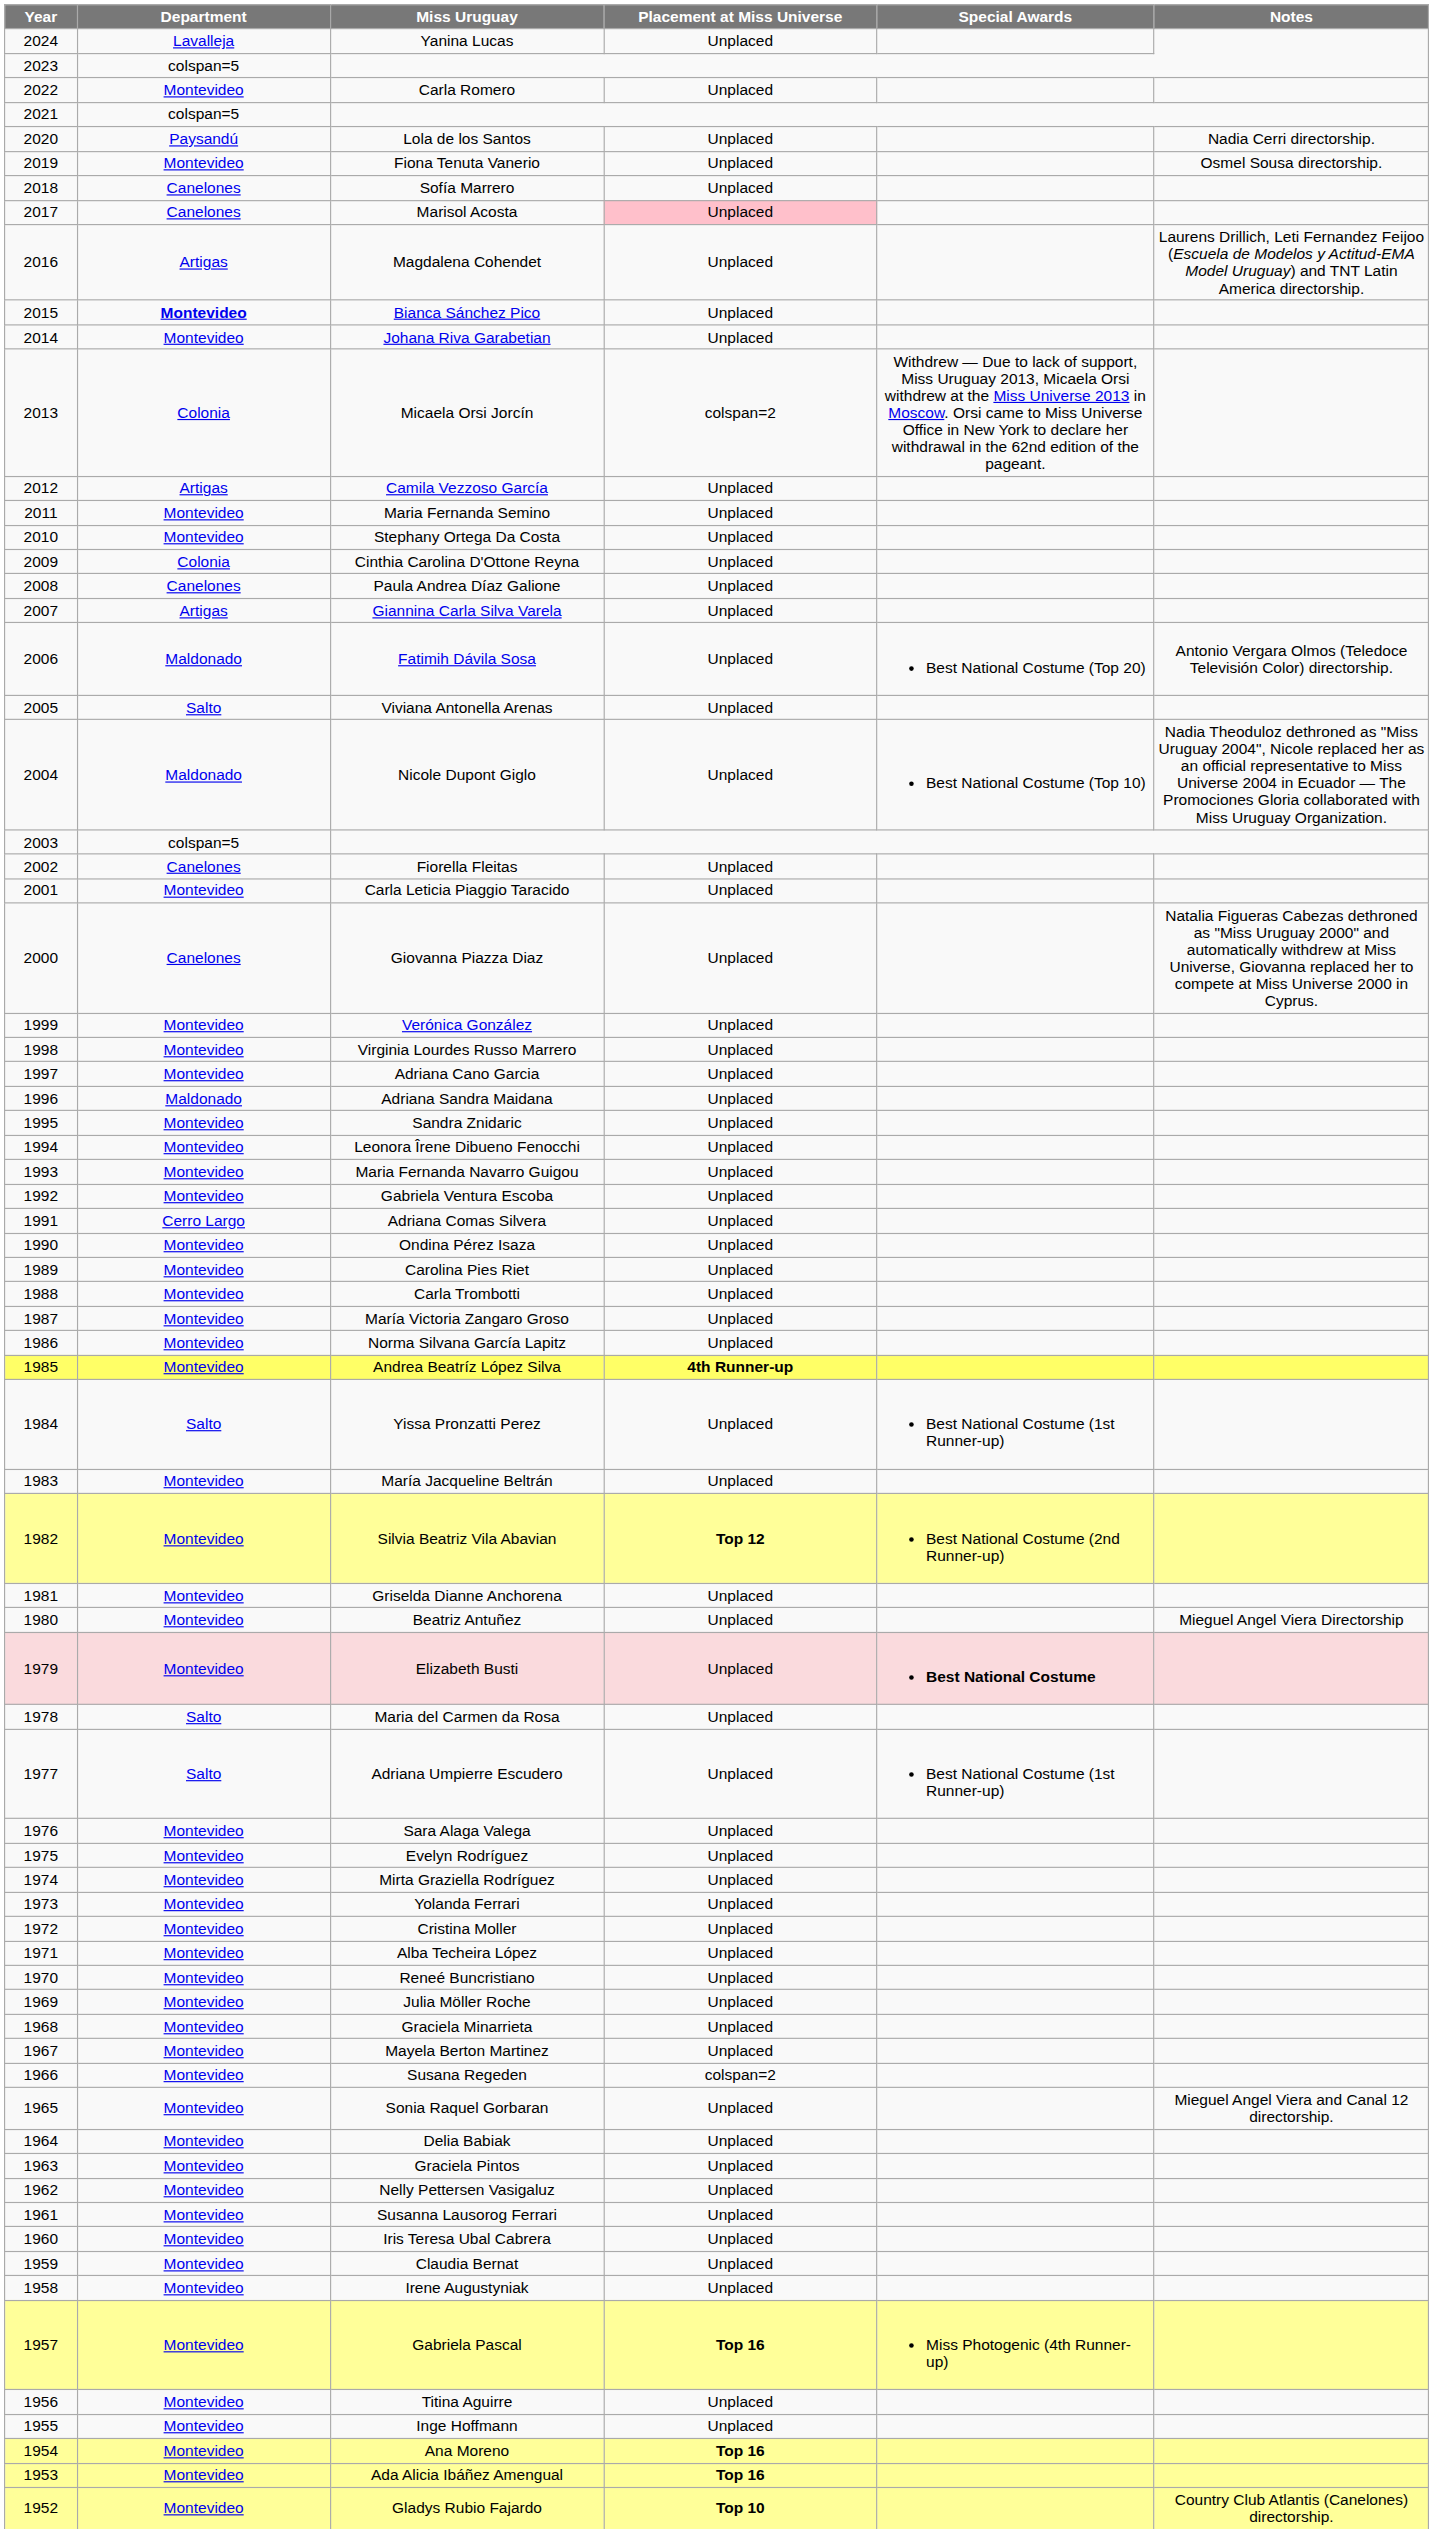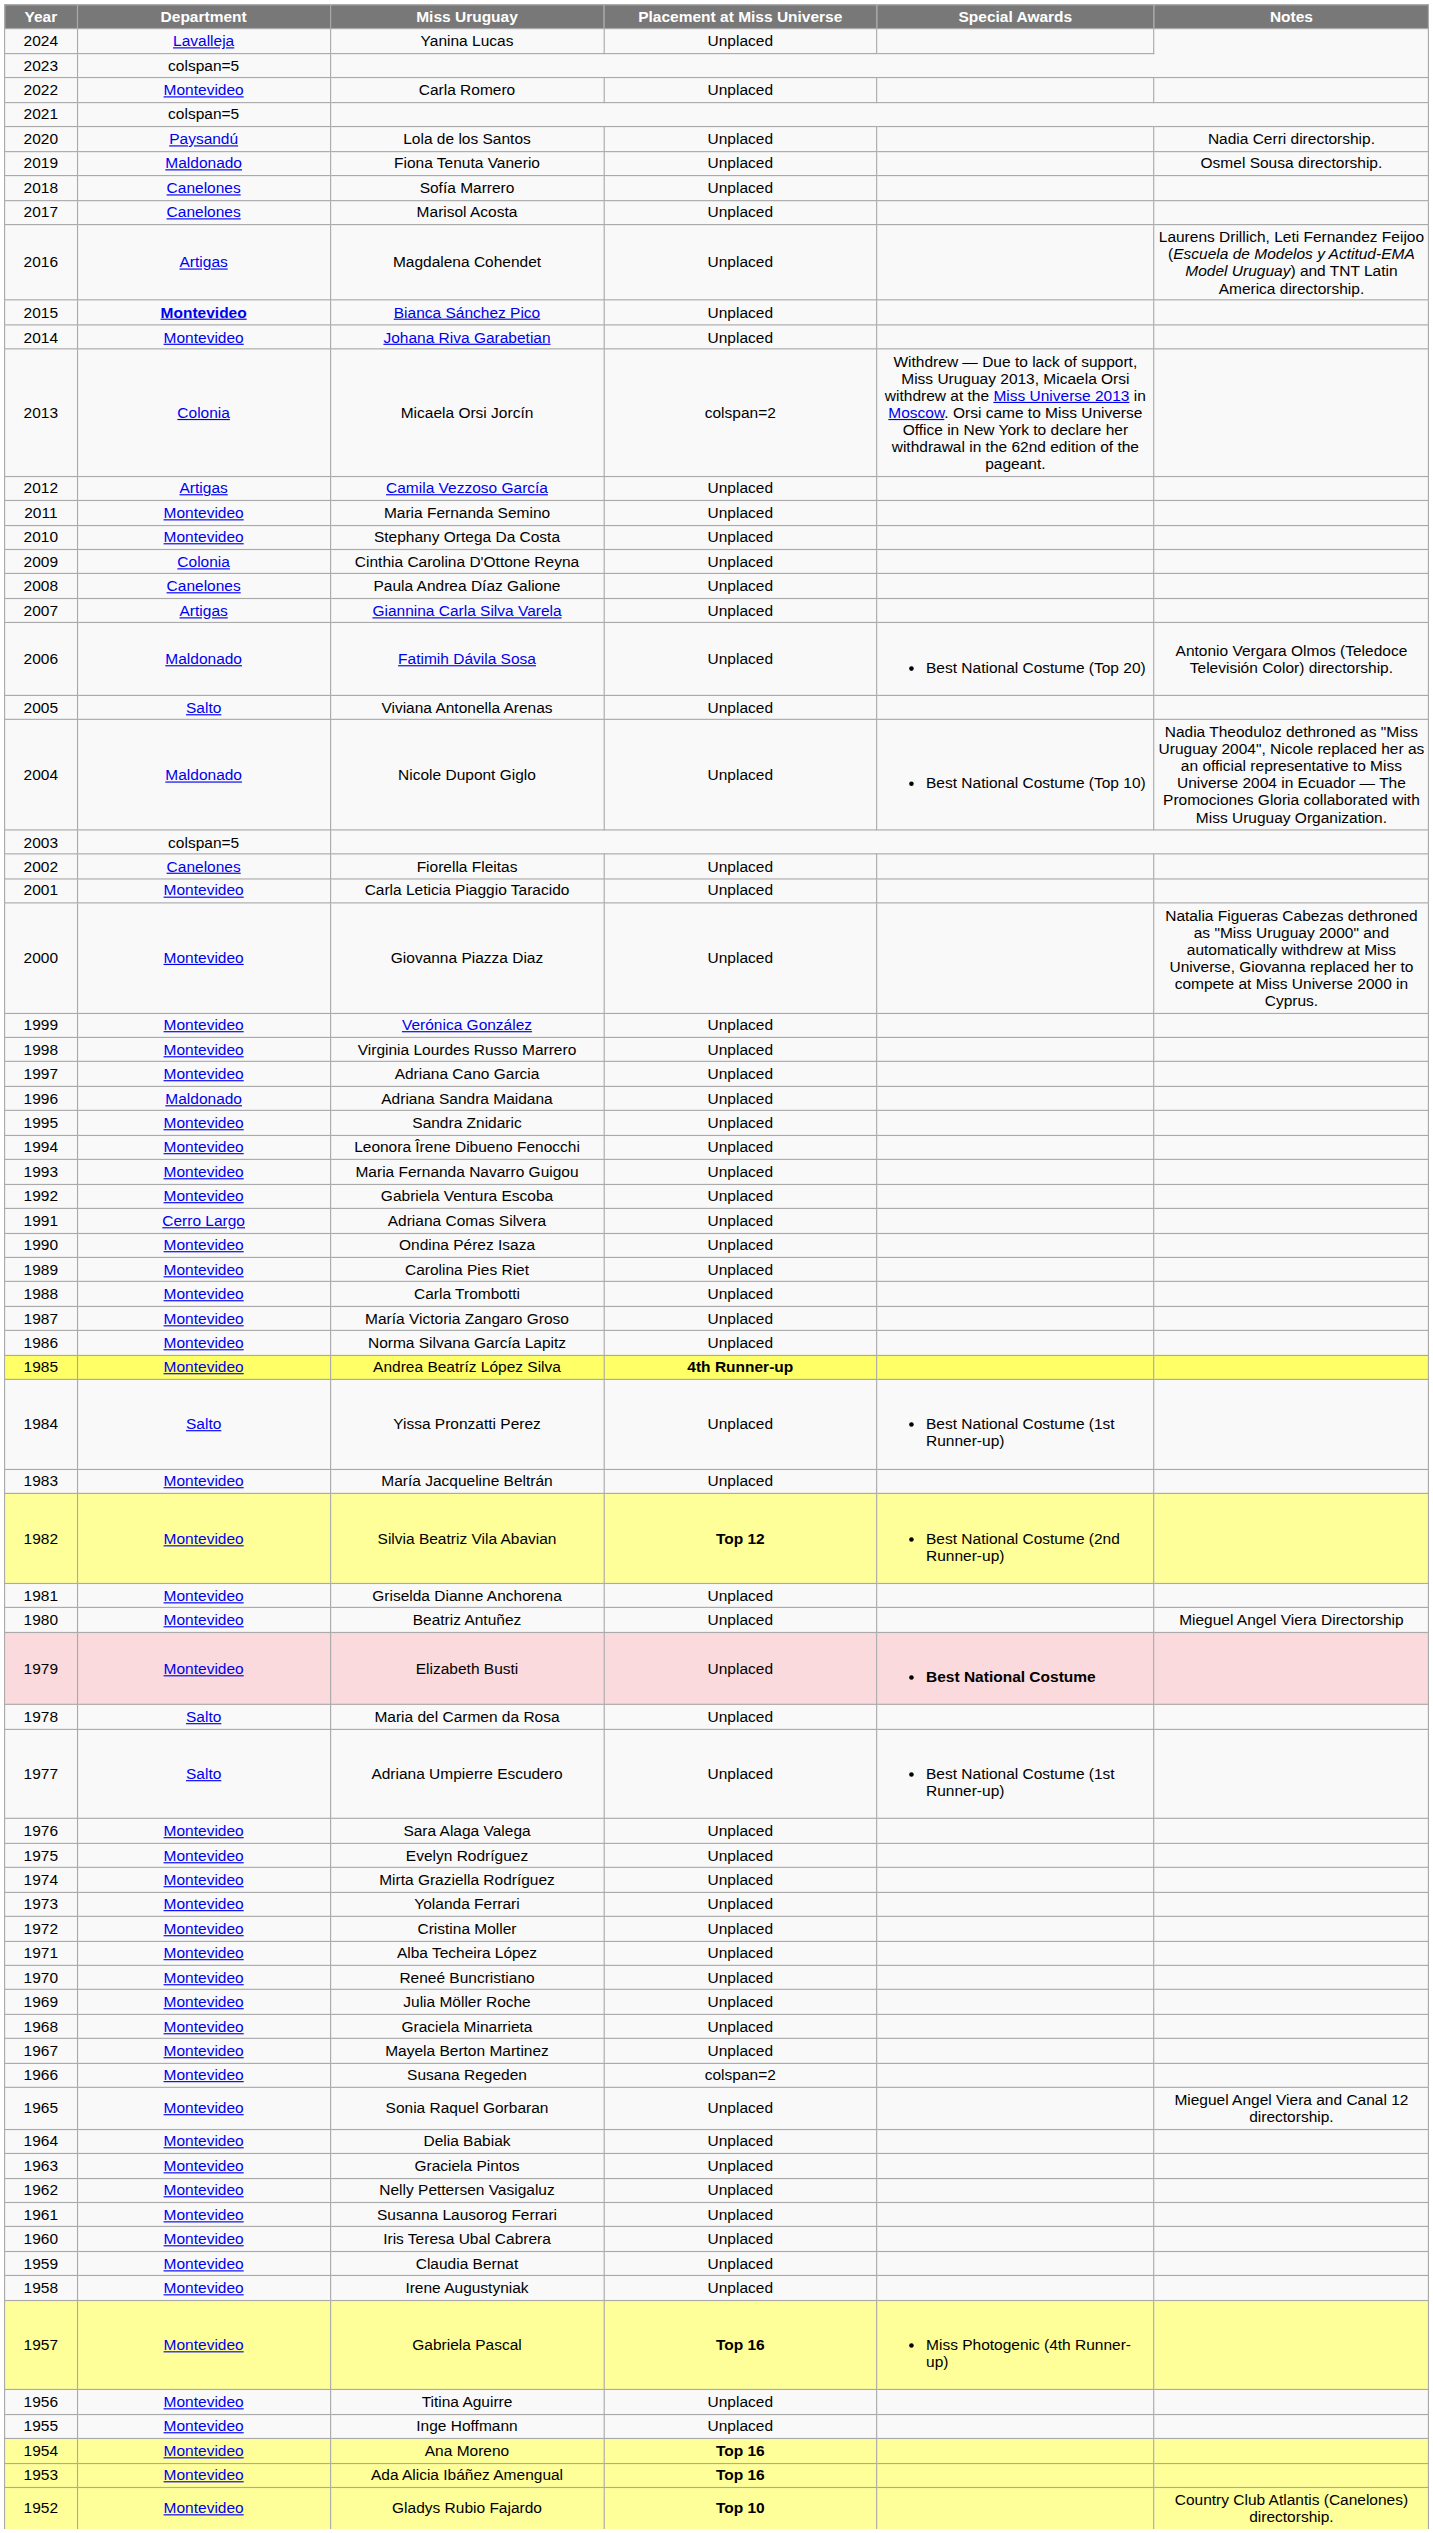Fiona Tenuta Vanerio | Department: Montevideo -> Maldonado
Marisol Acosta | Placement at Miss Universe: pink background -> no background
Giovanna Piazza Diaz | Department: Canelones -> Montevideo
